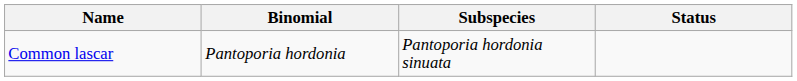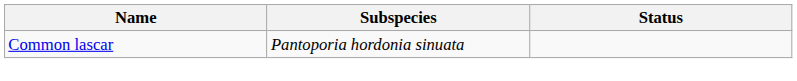- column: Binomial | Pantoporia hordonia
